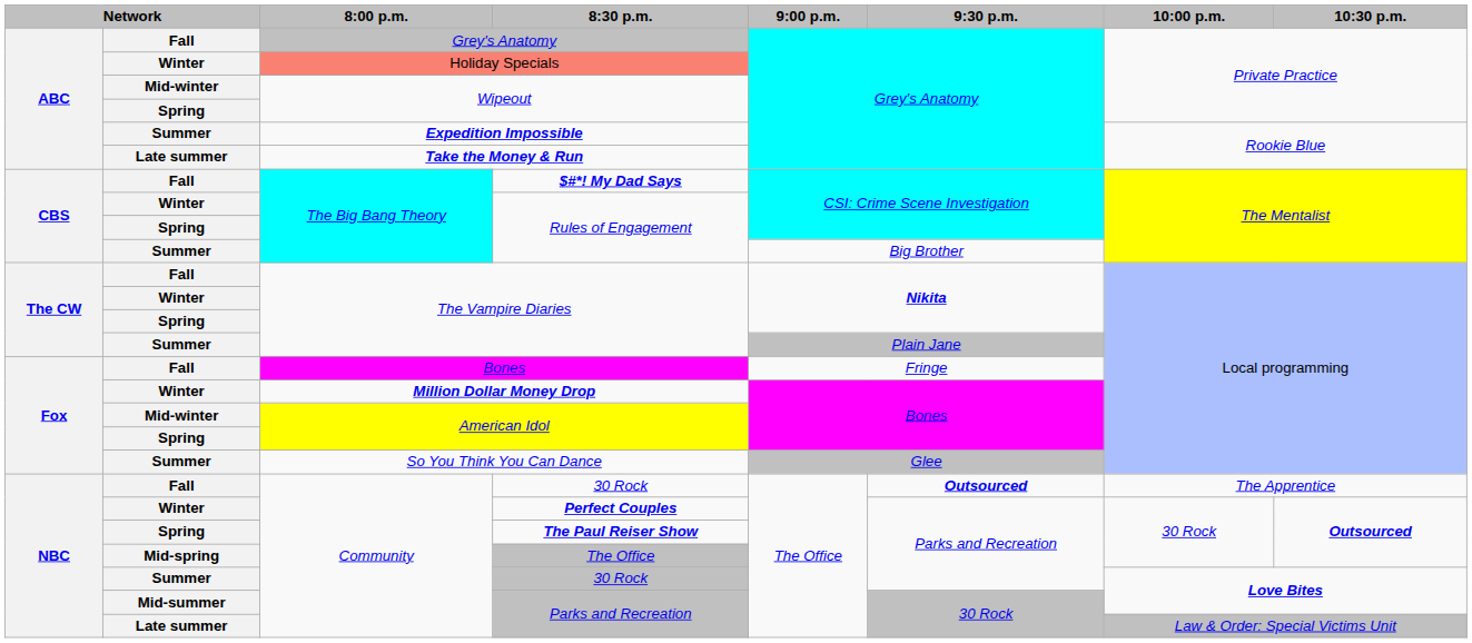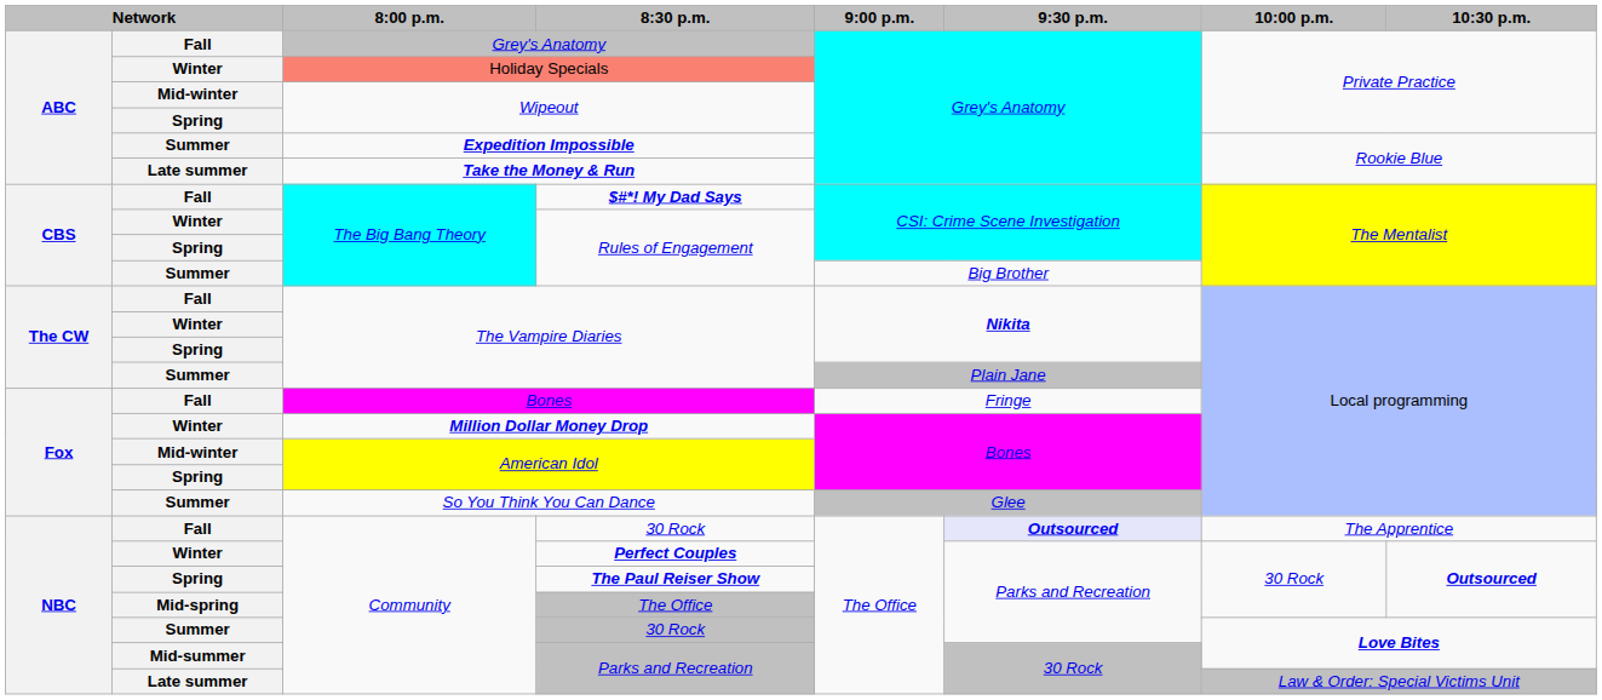Fall / 30 Rock | 9:30 p.m.: no background -> lavender background
